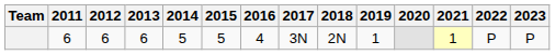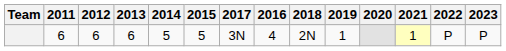columns swapped: 2016 <-> 2017
